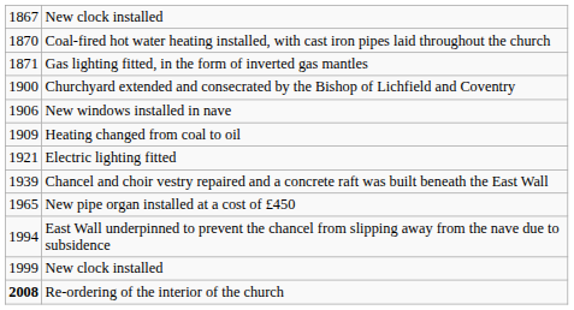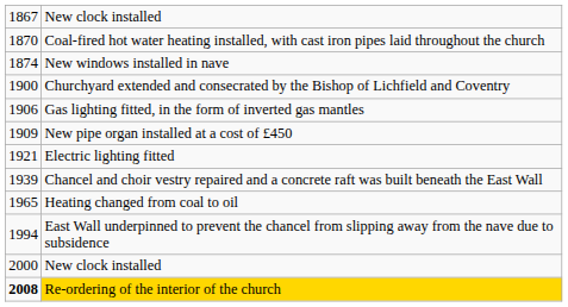row 3 | column 1: 1871 -> 1874
row 3 | column 2: Gas lighting fitted, in the form of inverted gas mantles -> New windows installed in nave
row 5 | column 2: New windows installed in nave -> Gas lighting fitted, in the form of inverted gas mantles
row 6 | column 2: Heating changed from coal to oil -> New pipe organ installed at a cost of £450
row 9 | column 2: New pipe organ installed at a cost of £450 -> Heating changed from coal to oil
row 11 | column 1: 1999 -> 2000
row 12 | column 2: no background -> gold background
